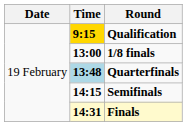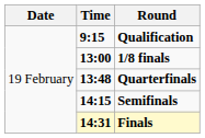Qualification | Time: gold background -> no background
Quarterfinals | Time: lightblue background -> no background
